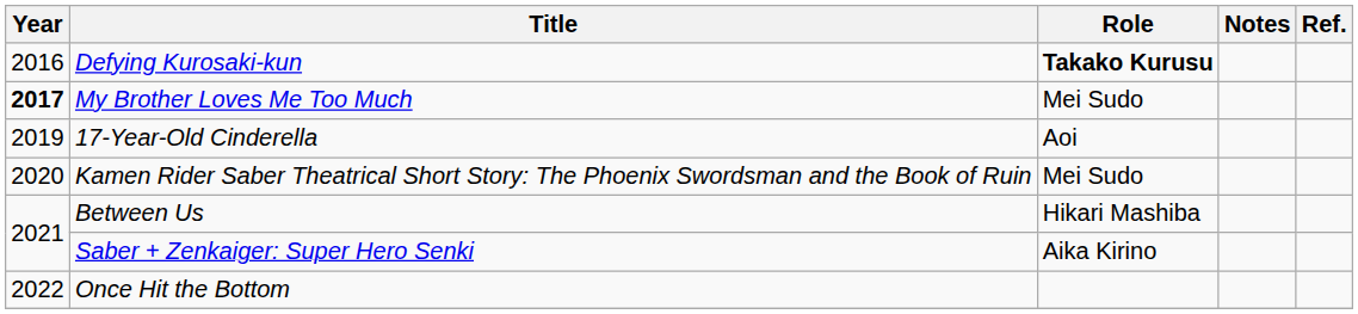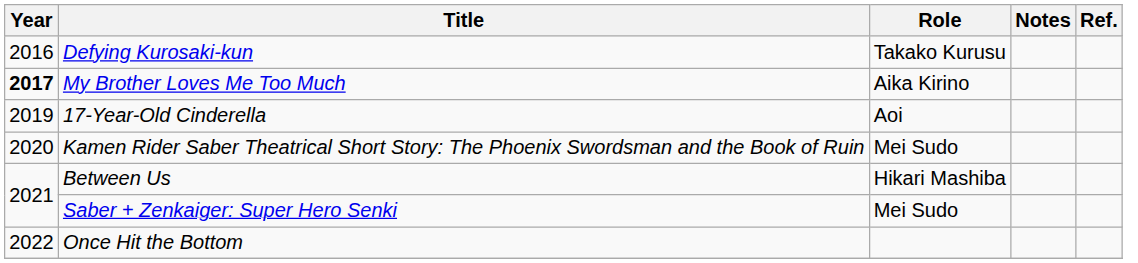Defying Kurosaki-kun | Role: bold -> normal
My Brother Loves Me Too Much | Role: Mei Sudo -> Aika Kirino
Saber + Zenkaiger: Super Hero Senki | Role: Aika Kirino -> Mei Sudo
